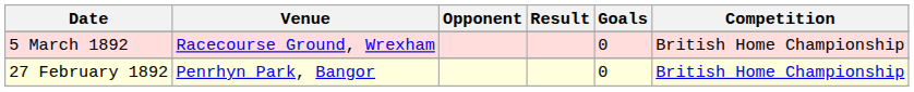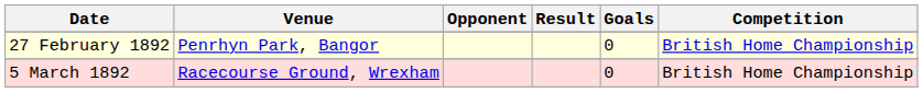rows swapped: 27 February 1892 <-> 5 March 1892
